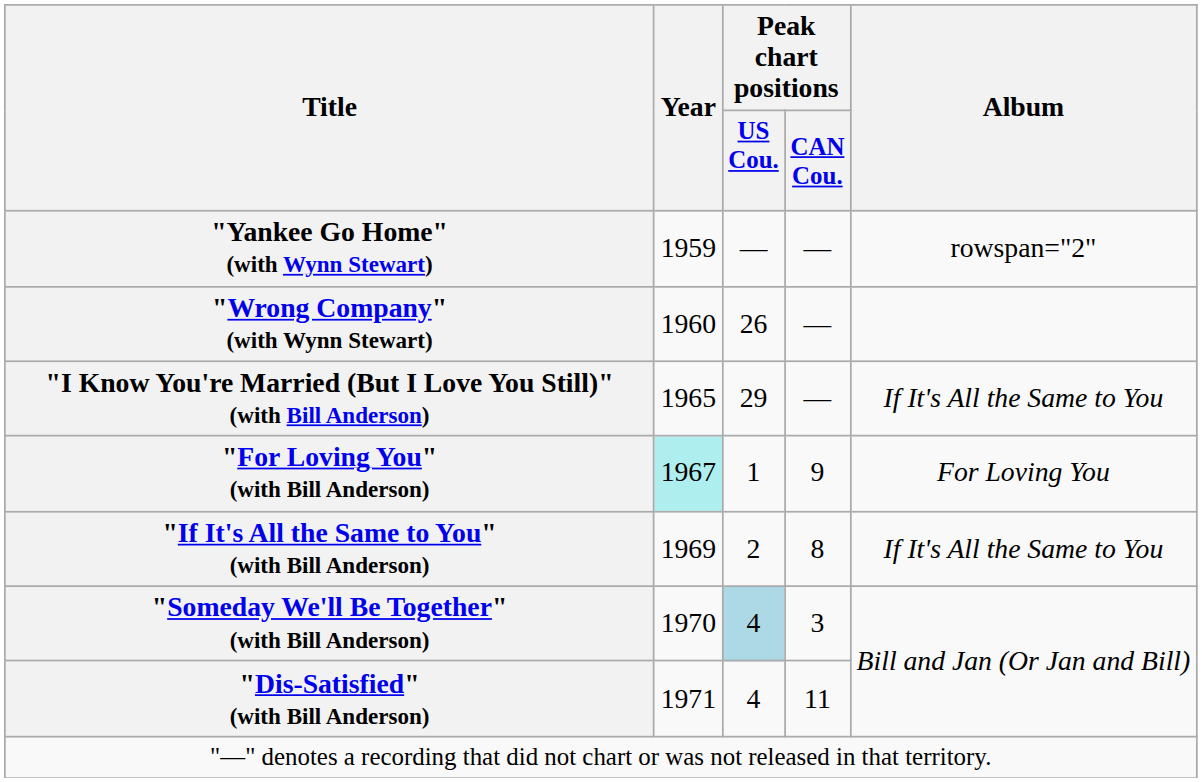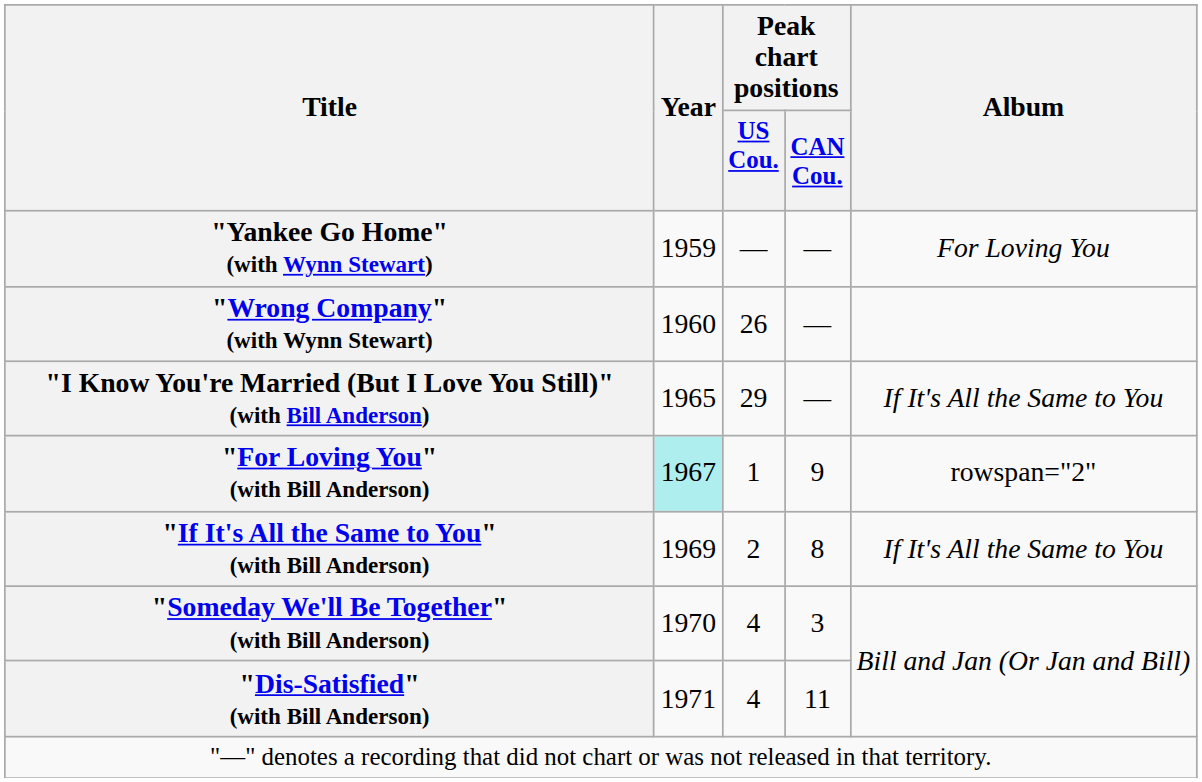"Yankee Go Home" (with Wynn Stewart) | Album: rowspan="2" -> For Loving You
"For Loving You" (with Bill Anderson) | Album: For Loving You -> rowspan="2"
"Someday We'll Be Together" (with Bill Anderson) | Peak chart positions / US Cou.: lightblue background -> no background
